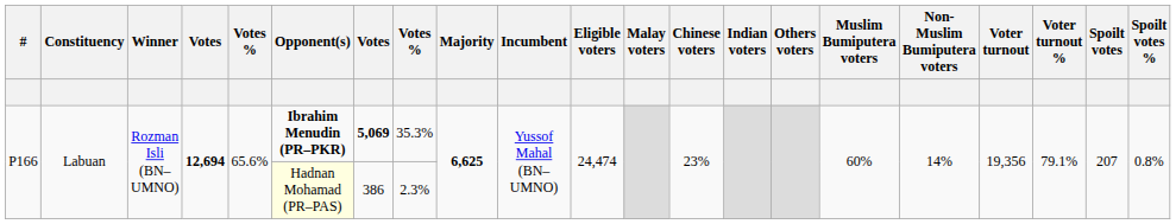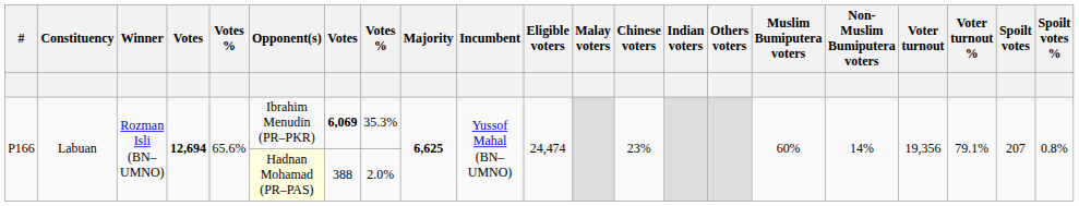row 3 | Opponent(s): bold -> normal
row 3 | column 7: 5,069 -> 6,069
row 4 | column 7: 386 -> 388
row 4 | column 8: 2.3% -> 2.0%
